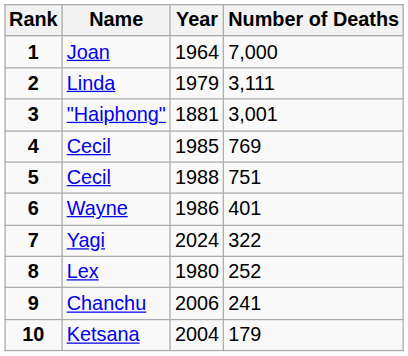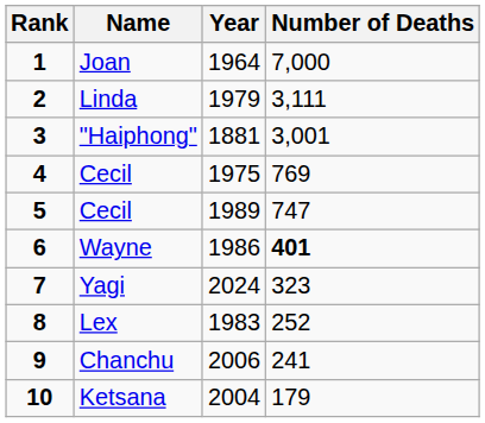4 / Cecil | Year: 1985 -> 1975
5 / Cecil | Year: 1988 -> 1989
5 / Cecil | Number of Deaths: 751 -> 747
Wayne | Number of Deaths: normal -> bold
Yagi | Number of Deaths: 322 -> 323
Lex | Year: 1980 -> 1983
